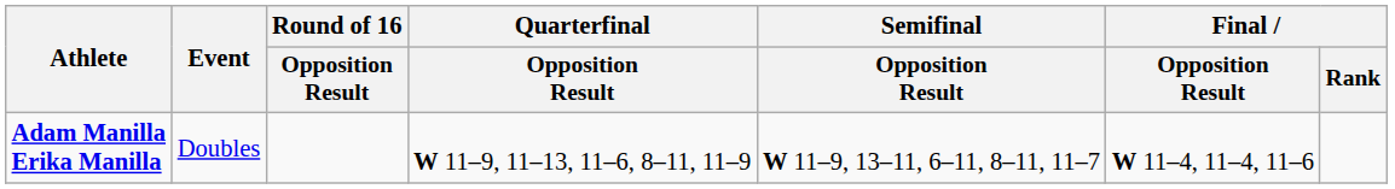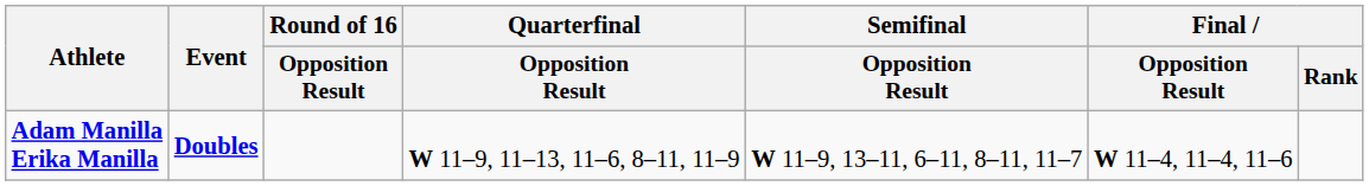Adam Manilla Erika Manilla | Event: normal -> bold
